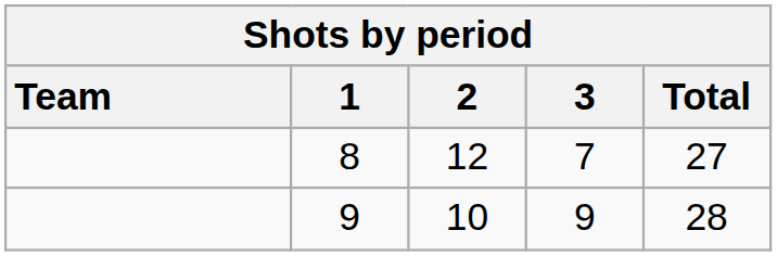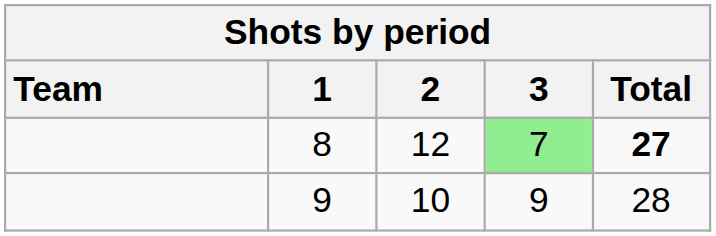8 | 3: no background -> lightgreen background
8 | Total: normal -> bold
